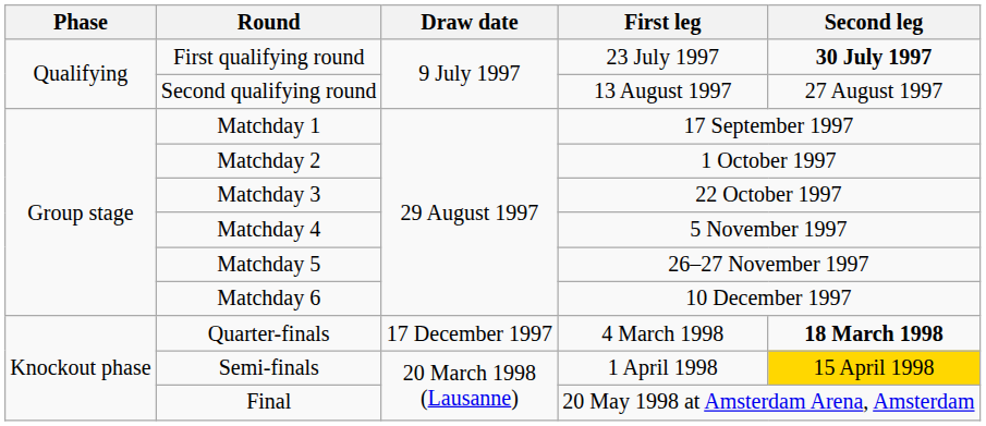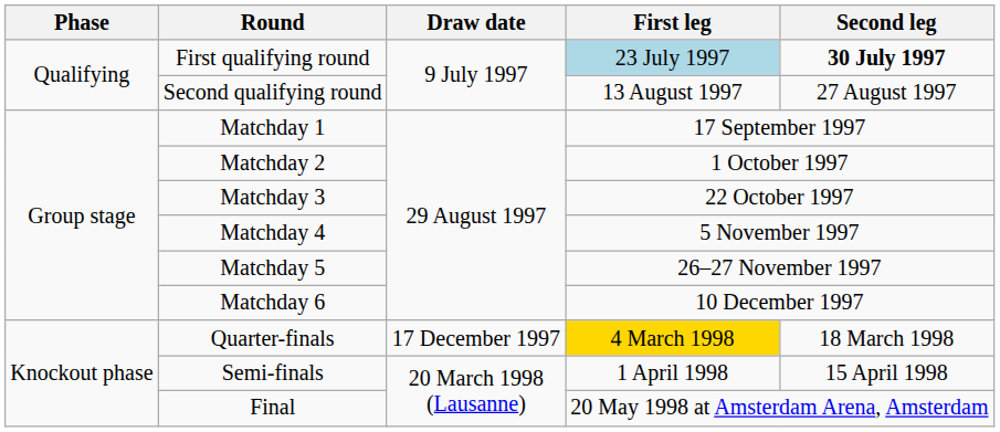First qualifying round | First leg: no background -> lightblue background
Quarter-finals | First leg: no background -> gold background
Quarter-finals | Second leg: bold -> normal
Semi-finals | Second leg: gold background -> no background
